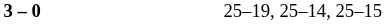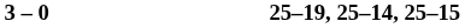row 1 | column 2: normal -> bold
